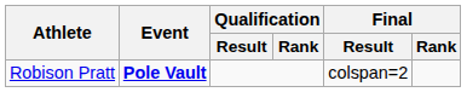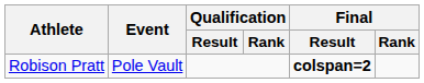Robison Pratt | Event: bold -> normal
Robison Pratt | Final / Result: normal -> bold
